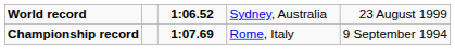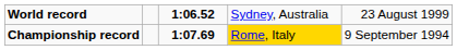Championship record | column 4: no background -> gold background
